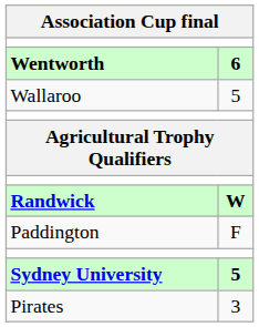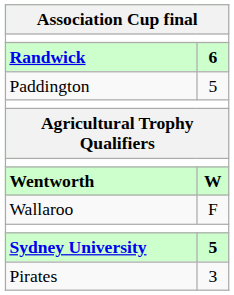row 3 | column 1: Wentworth -> Randwick
row 4 | column 1: Wallaroo -> Paddington
row 8 | column 1: Randwick -> Wentworth
row 9 | column 1: Paddington -> Wallaroo
